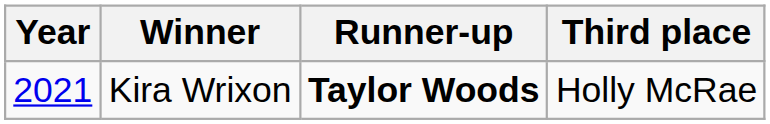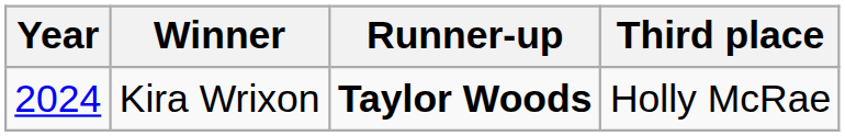Kira Wrixon | Year: 2021 -> 2024
